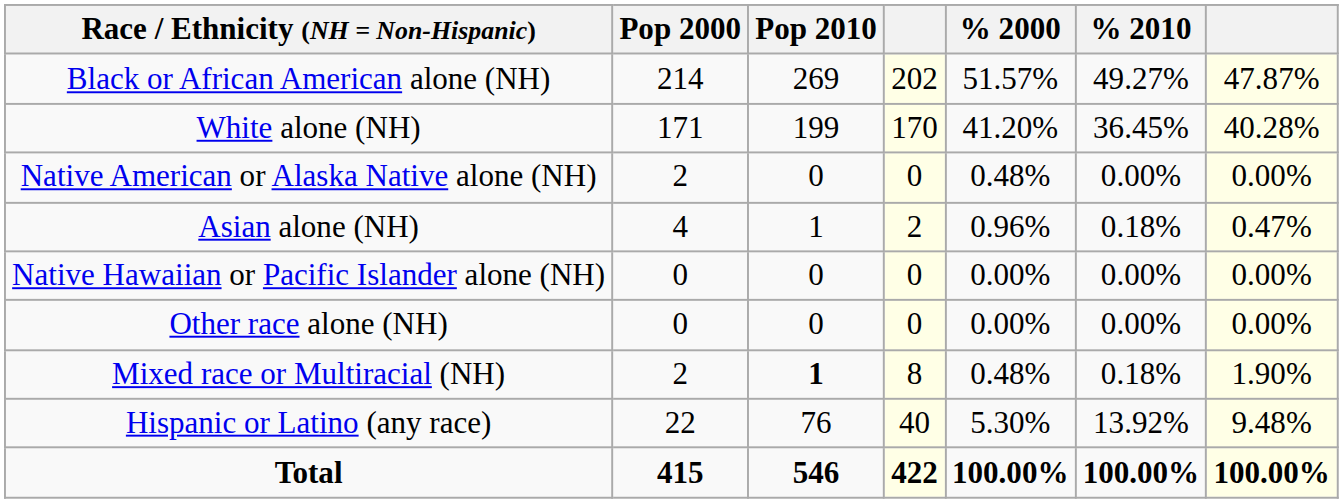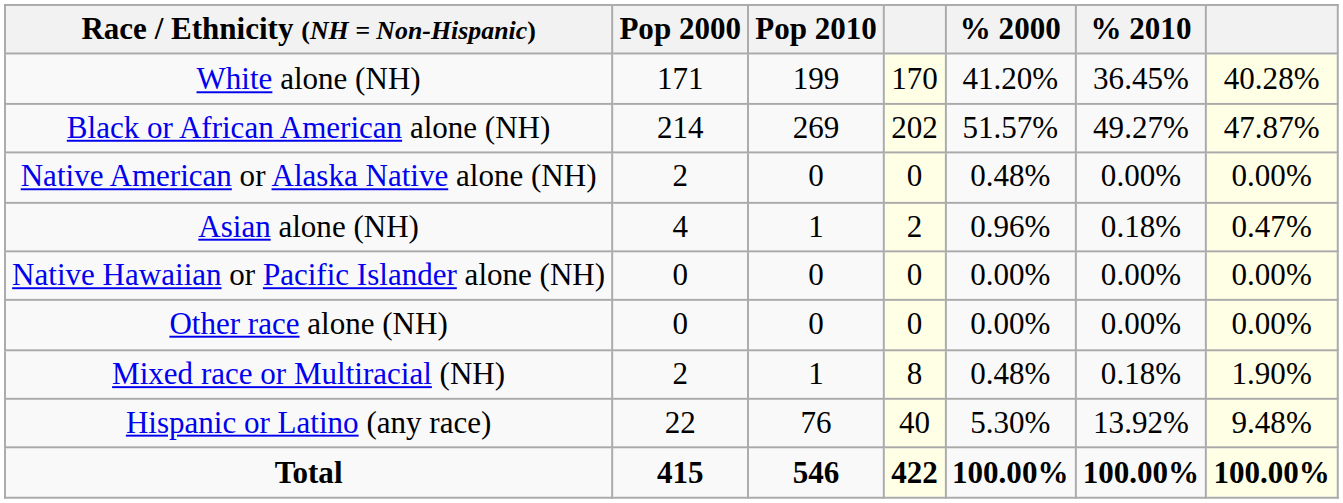rows swapped: White alone (NH) <-> Black or African American alone (NH)
Mixed race or Multiracial (NH) | Pop 2010: bold -> normal
